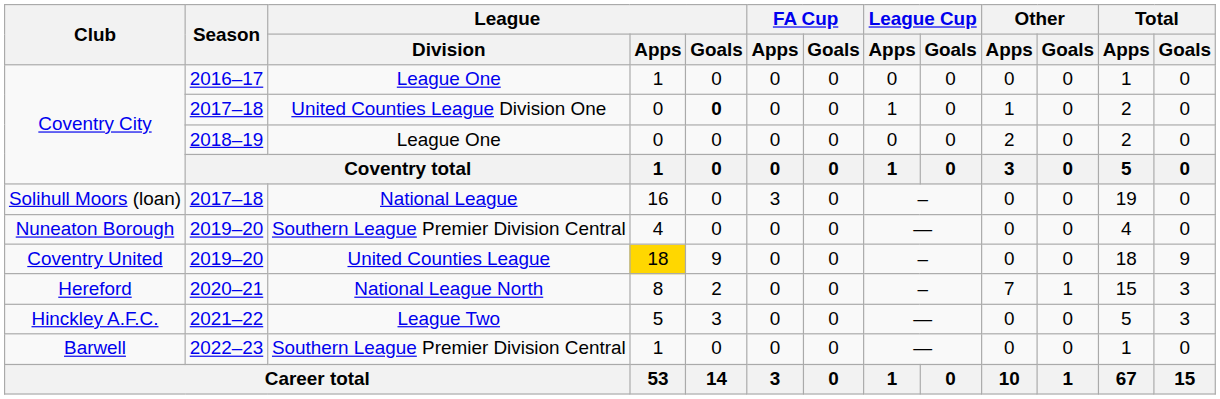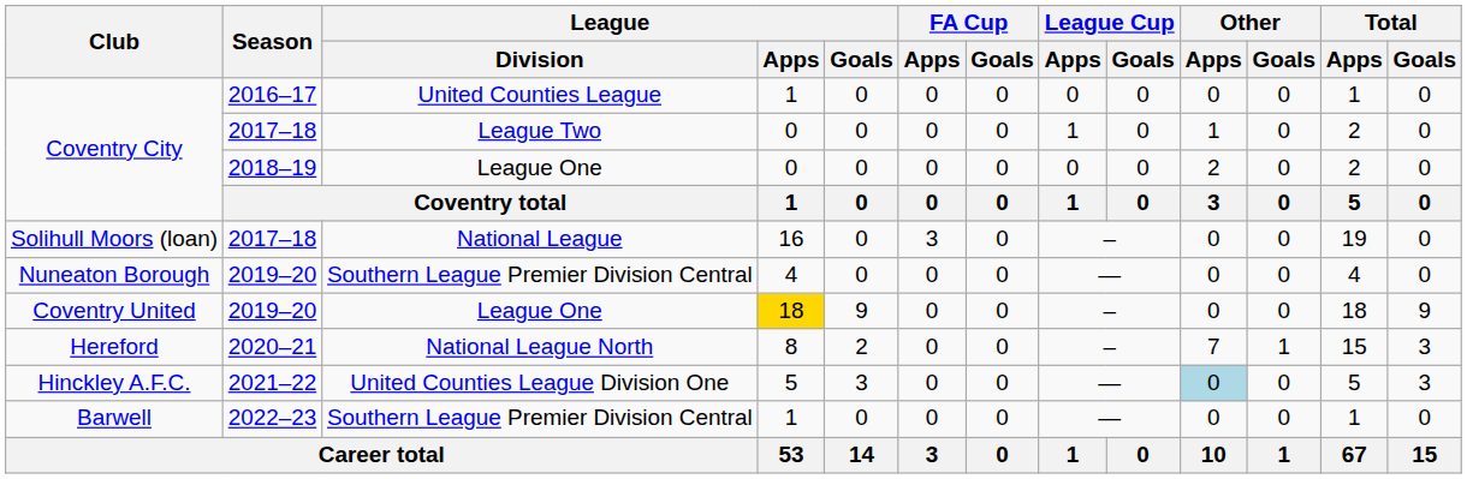Coventry City / 2016–17 | League / Division: League One -> United Counties League
Coventry City / 2017–18 | League / Division: United Counties League Division One -> League Two
Coventry City / 2017–18 | League / Goals: bold -> normal
Coventry United | League / Division: United Counties League -> League One
Hinckley A.F.C. | League / Division: League Two -> United Counties League Division One
Hinckley A.F.C. | Other / Apps: no background -> lightblue background
